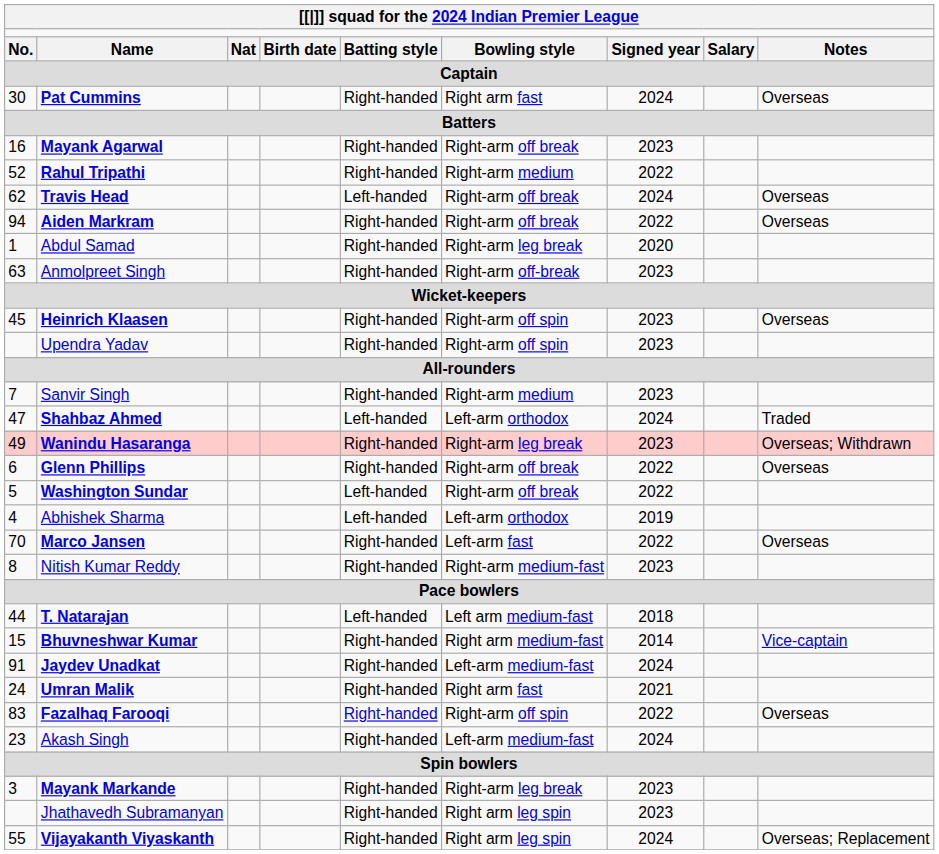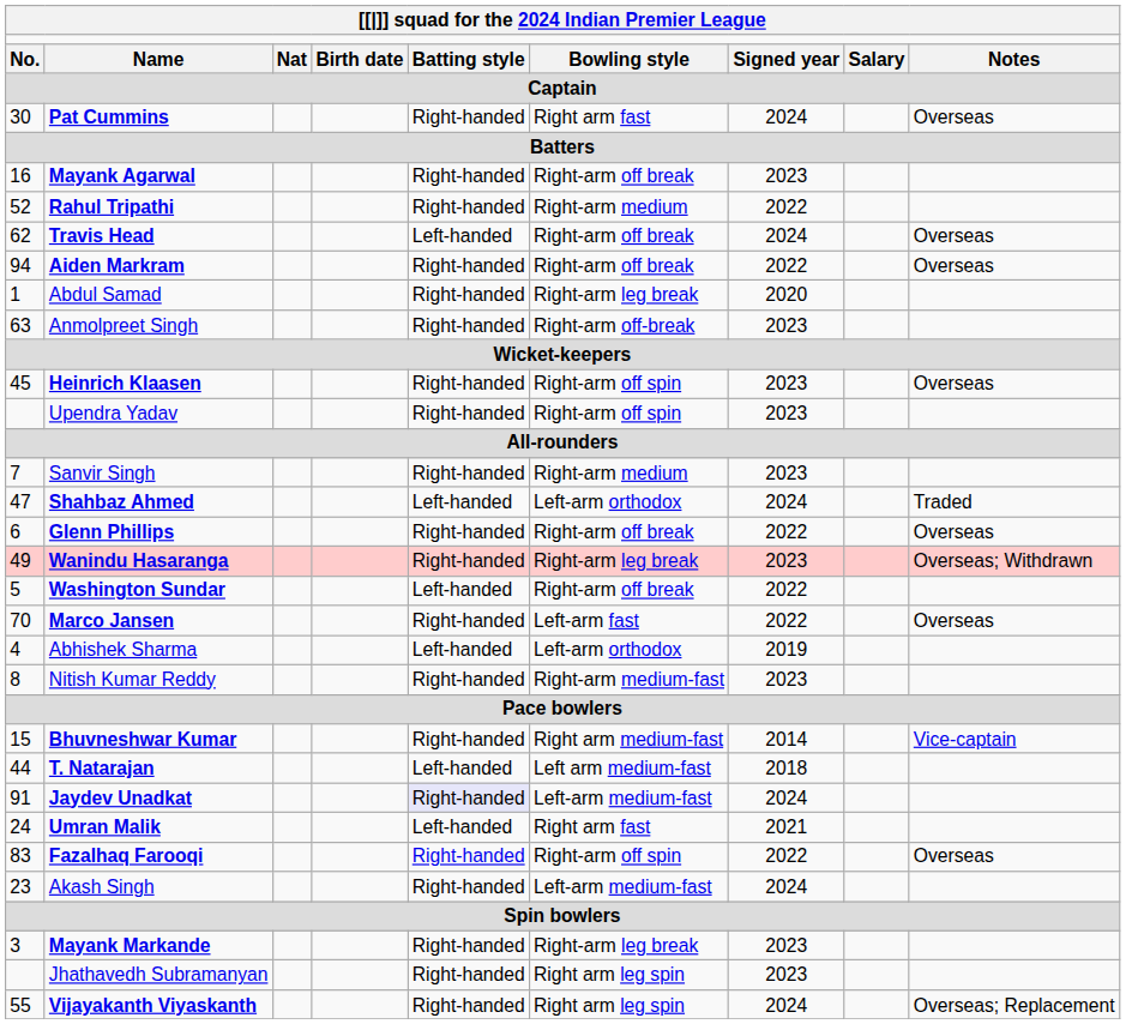rows swapped: Glenn Phillips <-> Wanindu Hasaranga
rows swapped: Marco Jansen <-> Abhishek Sharma
rows swapped: Bhuvneshwar Kumar <-> T. Natarajan
Jaydev Unadkat | column 5: no background -> lavender background
Umran Malik | column 5: Right-handed -> Left-handed
